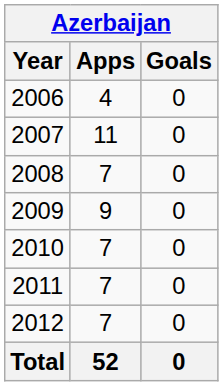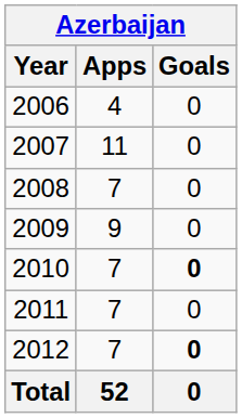2010 | Goals: normal -> bold
2012 | Goals: normal -> bold
